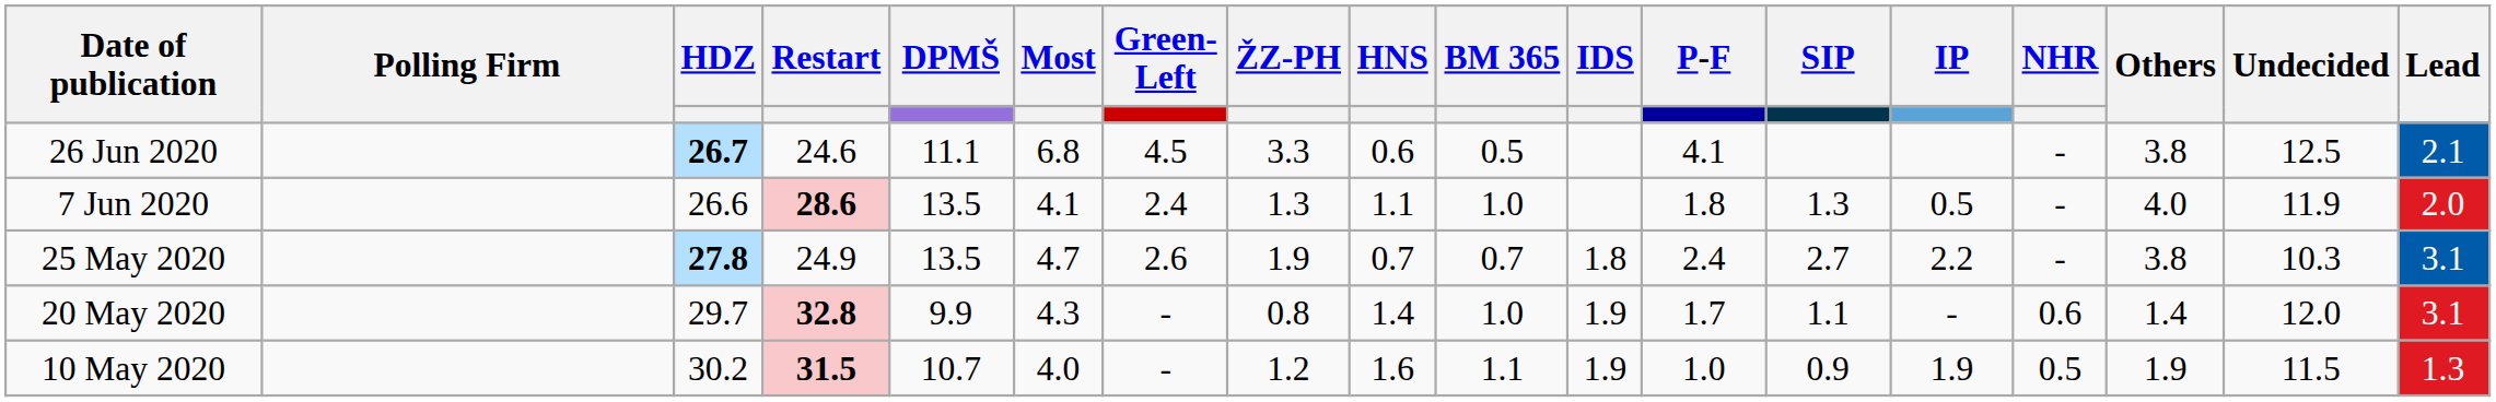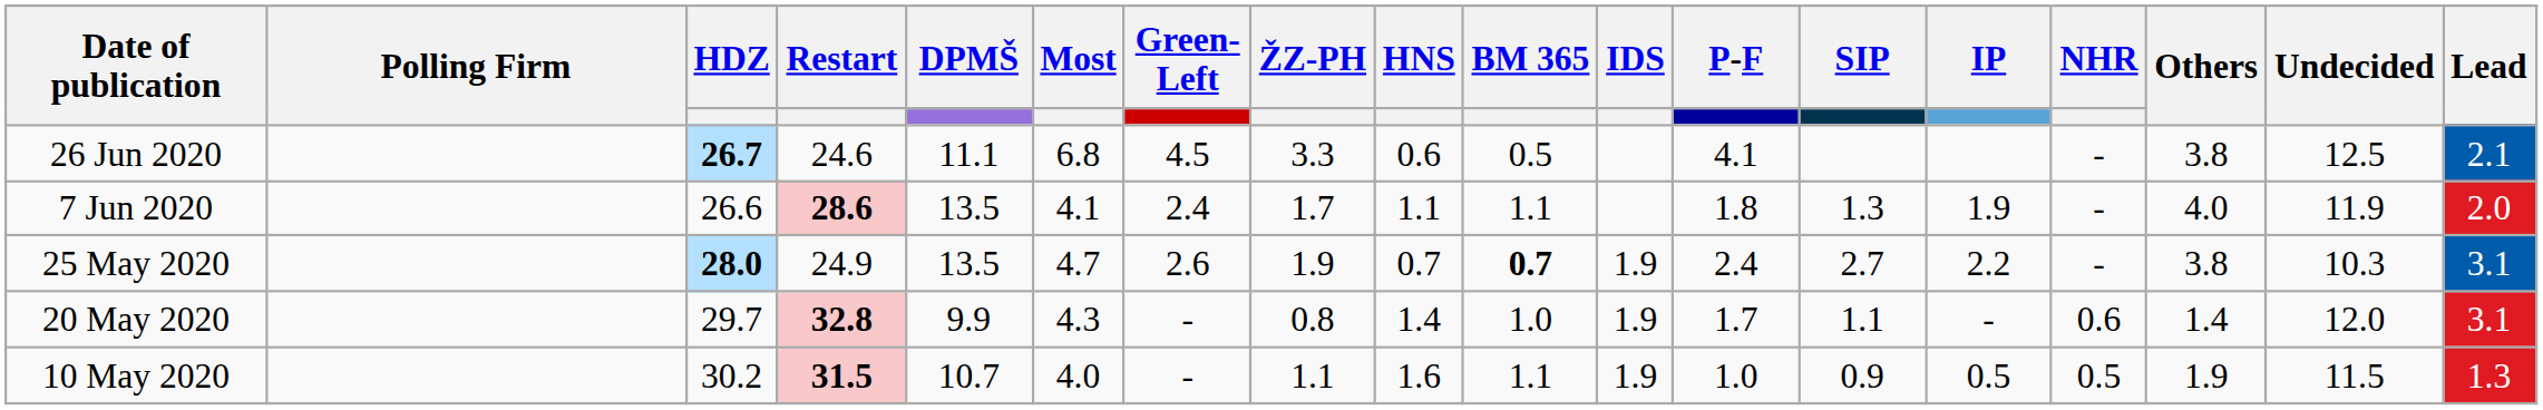7 Jun 2020 | ŽZ-PH: 1.3 -> 1.7
7 Jun 2020 | BM 365: 1.0 -> 1.1
7 Jun 2020 | IP: 0.5 -> 1.9
25 May 2020 | HDZ: 27.8 -> 28.0
25 May 2020 | BM 365: normal -> bold
25 May 2020 | IDS: 1.8 -> 1.9
10 May 2020 | ŽZ-PH: 1.2 -> 1.1
10 May 2020 | IP: 1.9 -> 0.5
